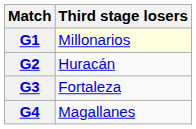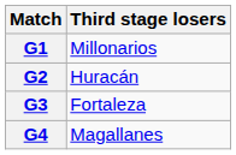G1 | Third stage losers: lightyellow background -> no background
